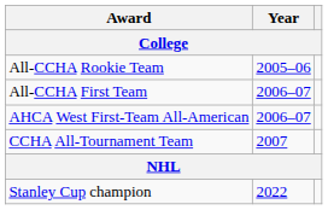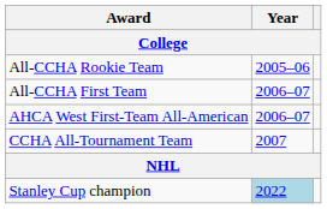Stanley Cup champion | Year: no background -> lightblue background
